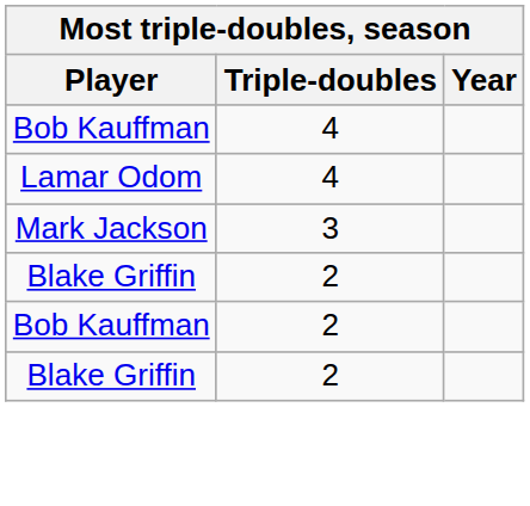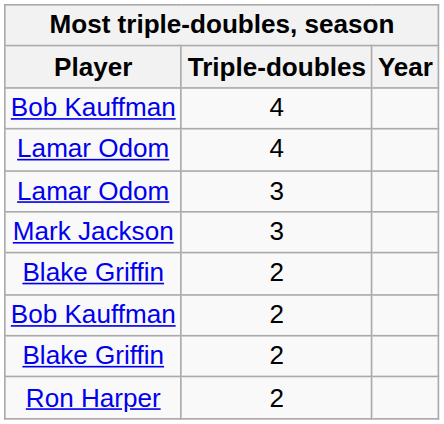+ row: Lamar Odom | 3
+ row: Ron Harper | 2
